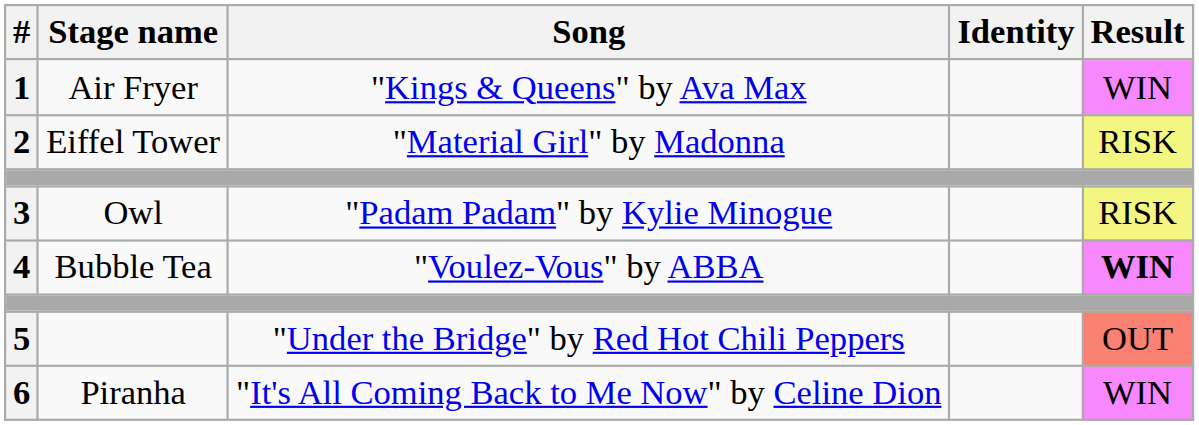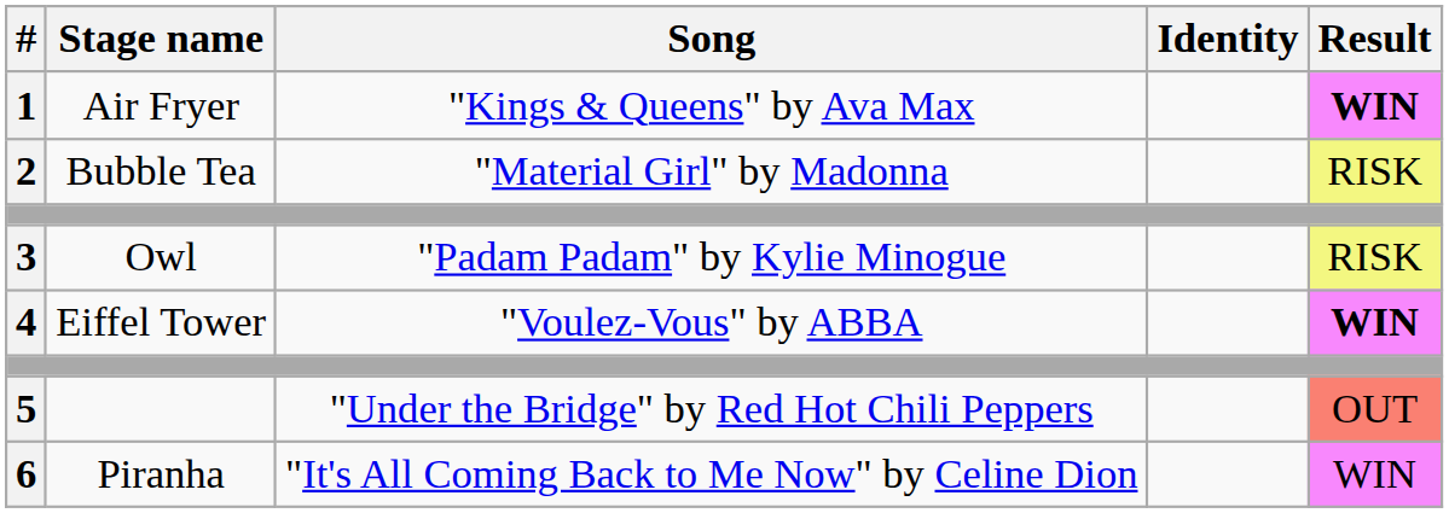1 | Result: normal -> bold
2 | Stage name: Eiffel Tower -> Bubble Tea
4 | Stage name: Bubble Tea -> Eiffel Tower
